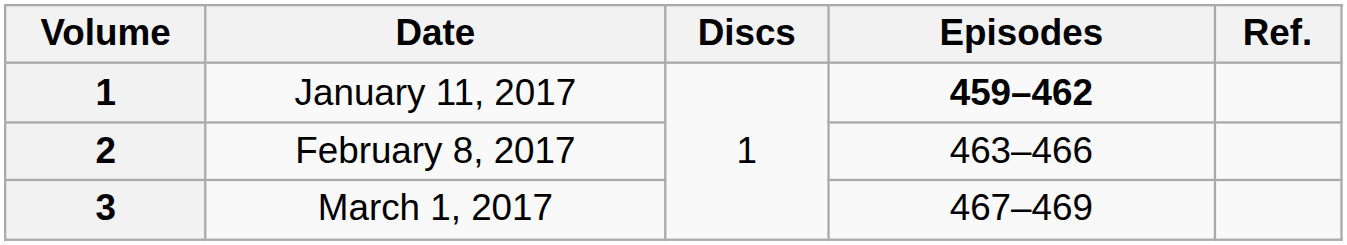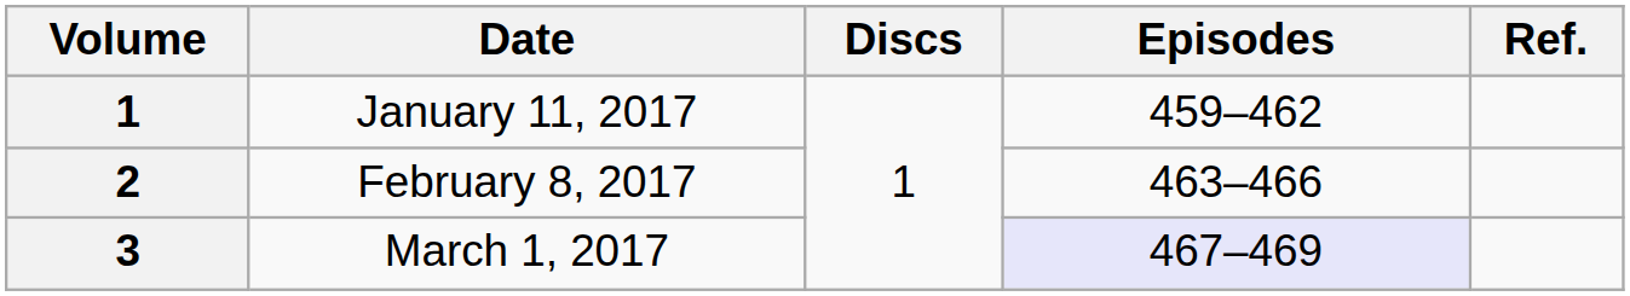January 11, 2017 | Episodes: bold -> normal
March 1, 2017 | Episodes: no background -> lavender background
